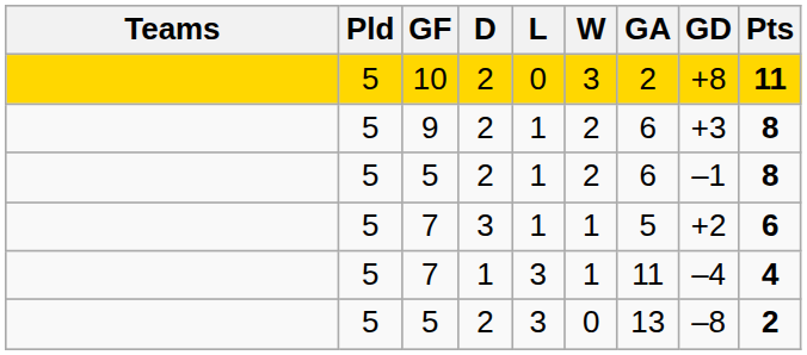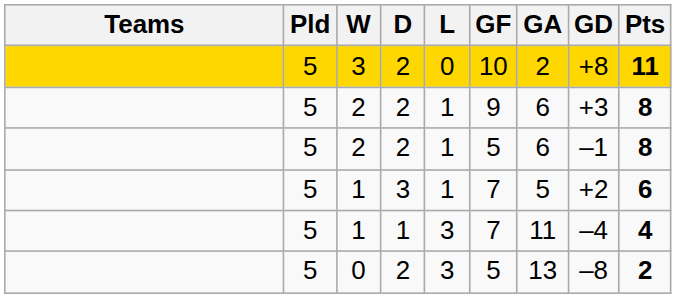columns swapped: W <-> GF
